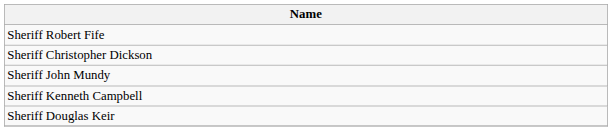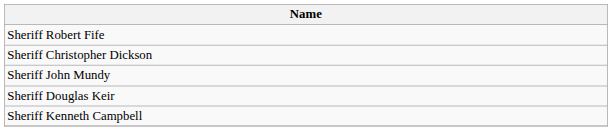row 5 | column 1: Sheriff Kenneth Campbell -> Sheriff Douglas Keir
row 6 | column 1: Sheriff Douglas Keir -> Sheriff Kenneth Campbell
